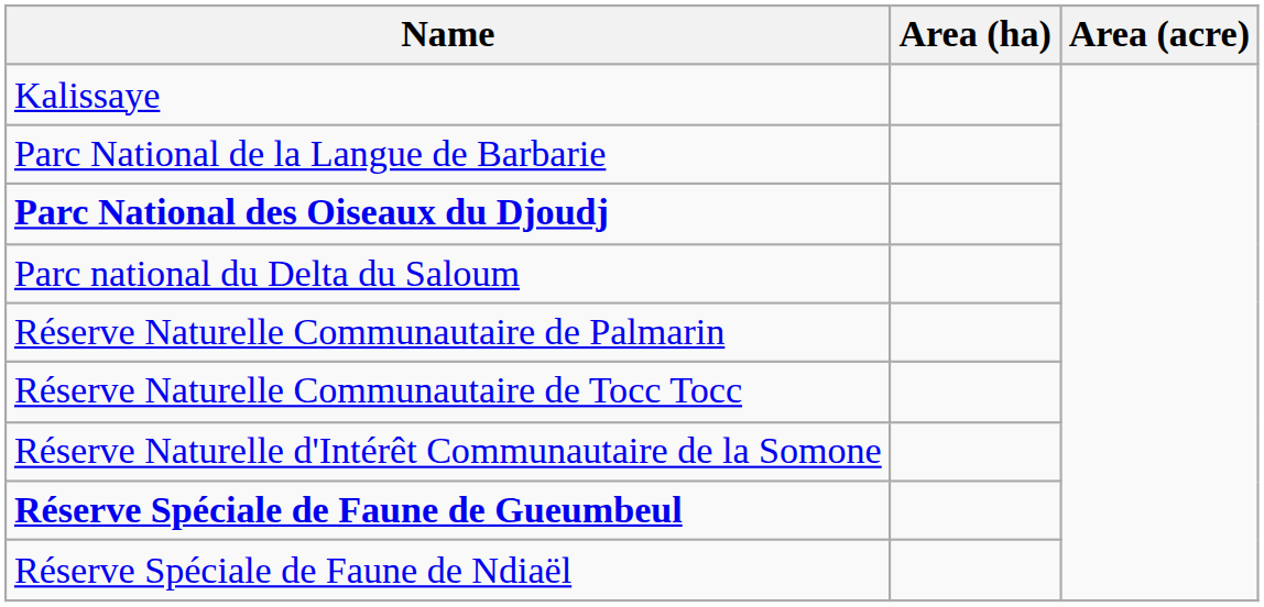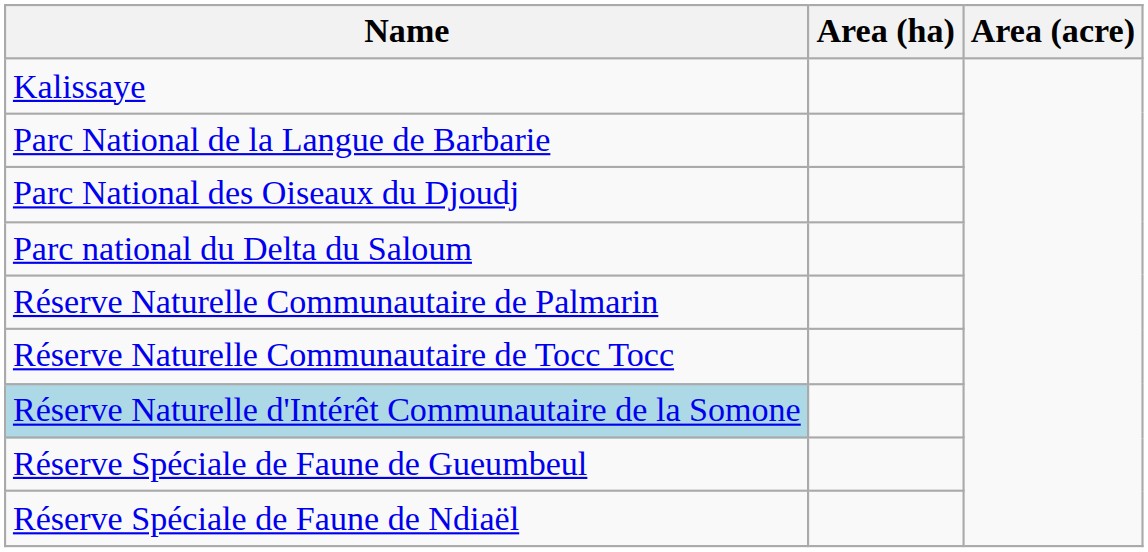Parc National des Oiseaux du Djoudj | Name: bold -> normal
Réserve Naturelle d'Intérêt Communautaire de la Somone | Name: no background -> lightblue background
Réserve Spéciale de Faune de Gueumbeul | Name: bold -> normal
